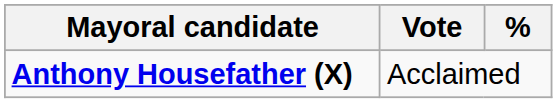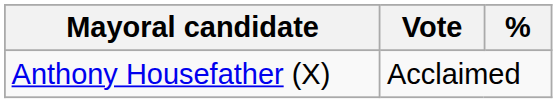Anthony Housefather (X) | Mayoral candidate: bold -> normal
